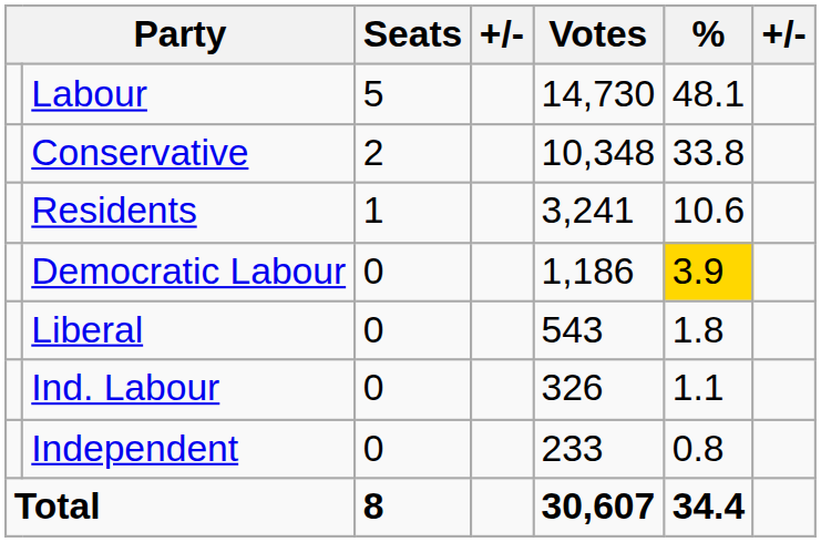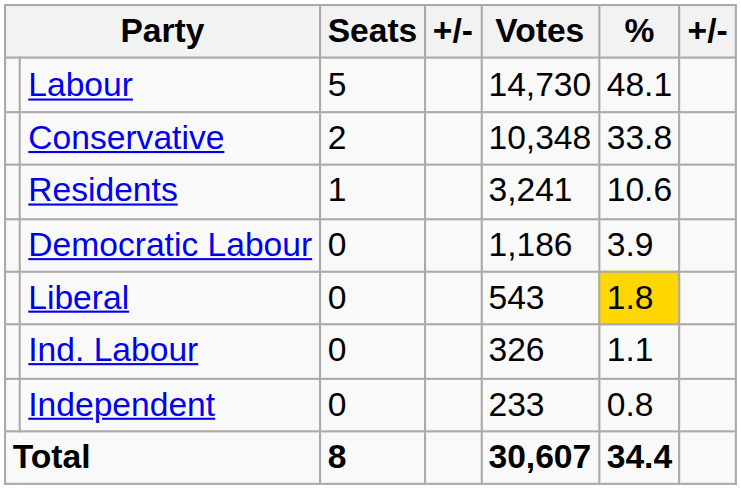Democratic Labour | %: gold background -> no background
Liberal | %: no background -> gold background
